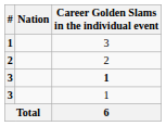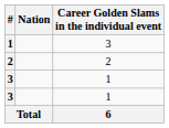row 4 | Career Golden Slams in the individual event: bold -> normal
